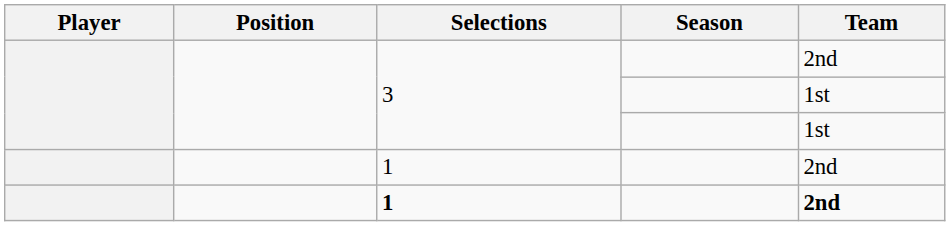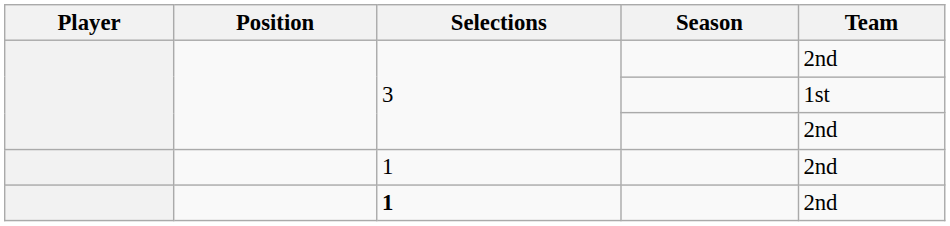row 4 | Team: 1st -> 2nd
row 6 | Team: bold -> normal
